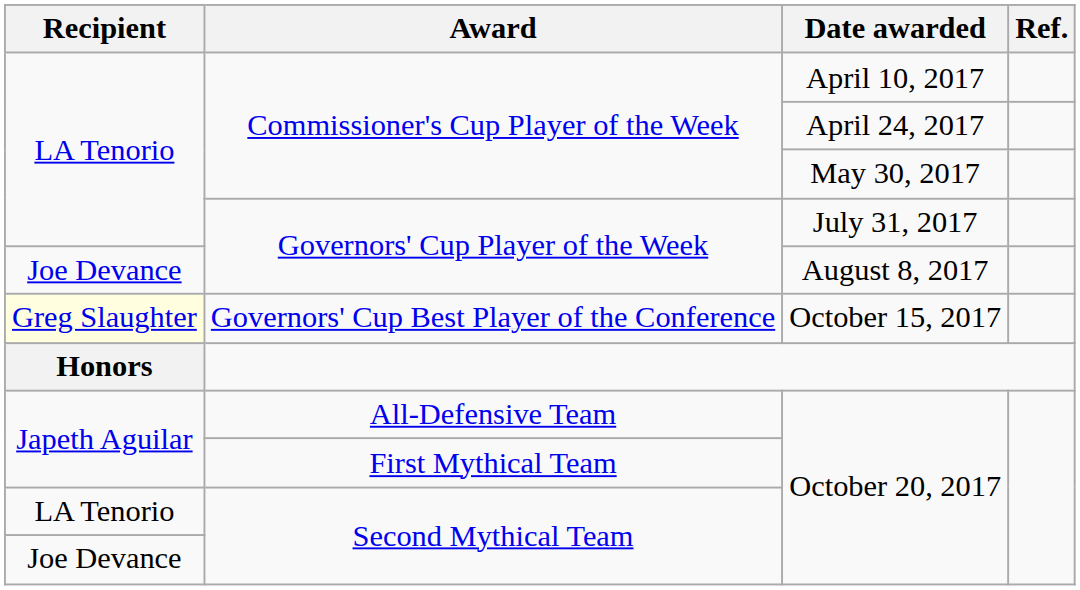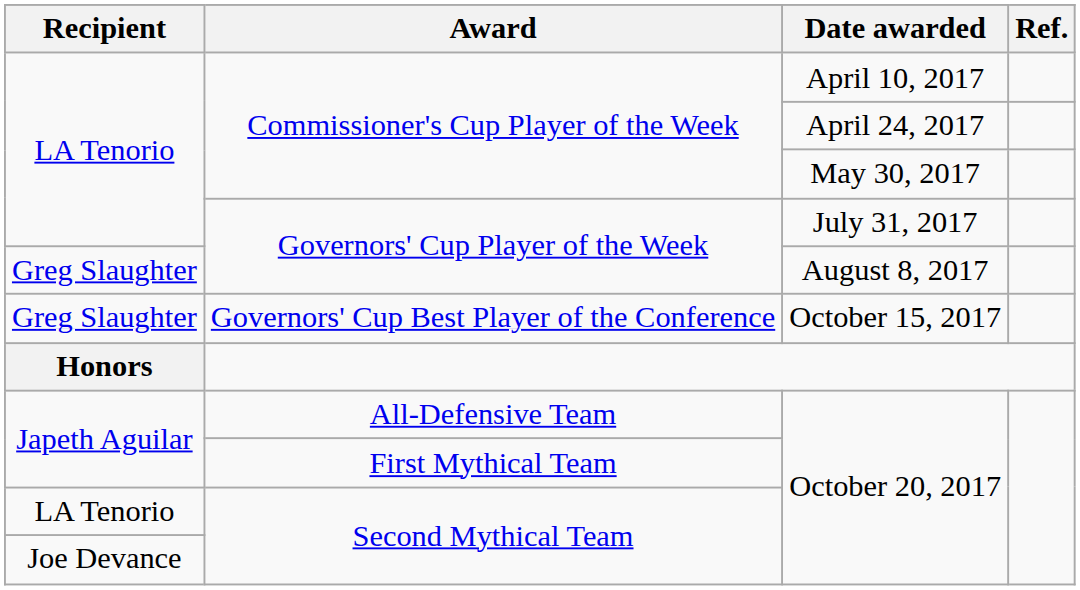August 8, 2017 | Recipient: Joe Devance -> Greg Slaughter
October 15, 2017 | Recipient: lightyellow background -> no background
